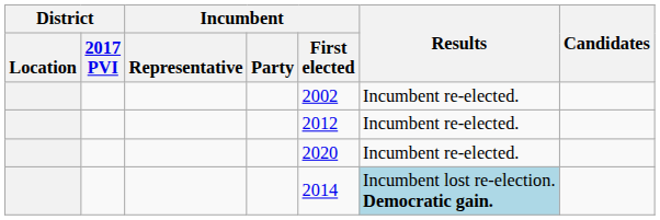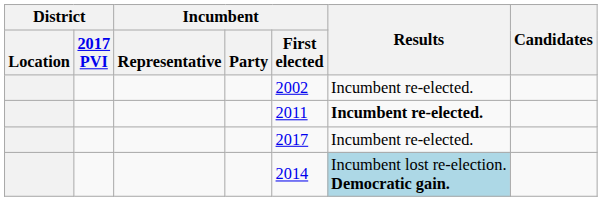row 4 | Incumbent / First elected: 2012 -> 2011
row 4 | Results: normal -> bold
row 5 | Incumbent / First elected: 2020 -> 2017
